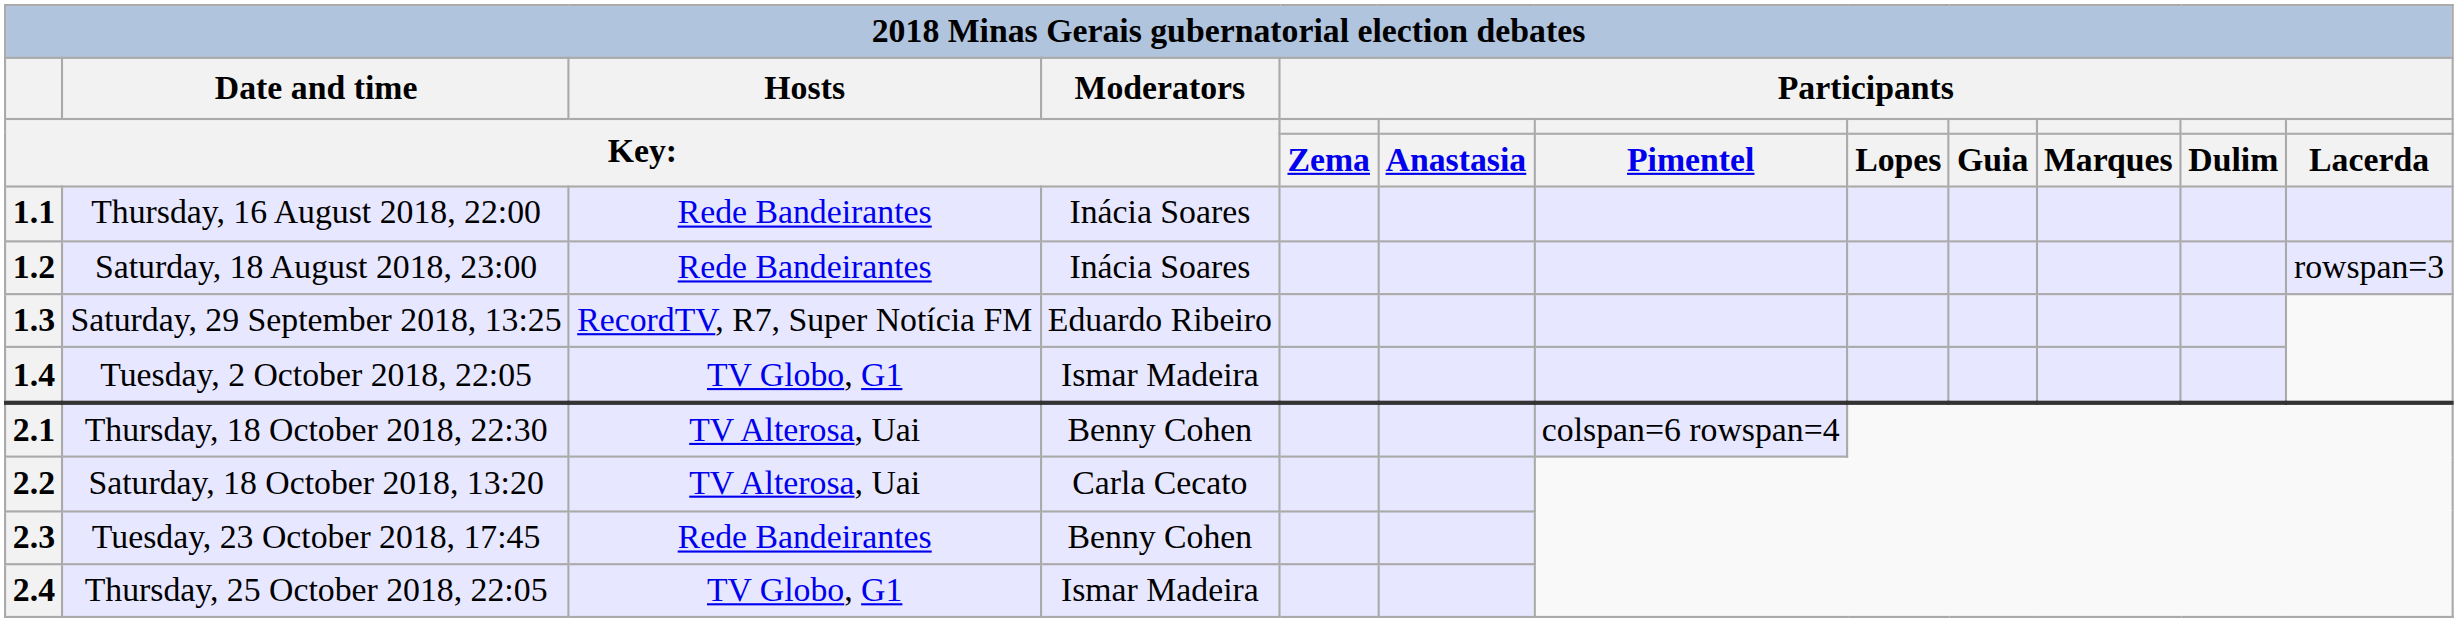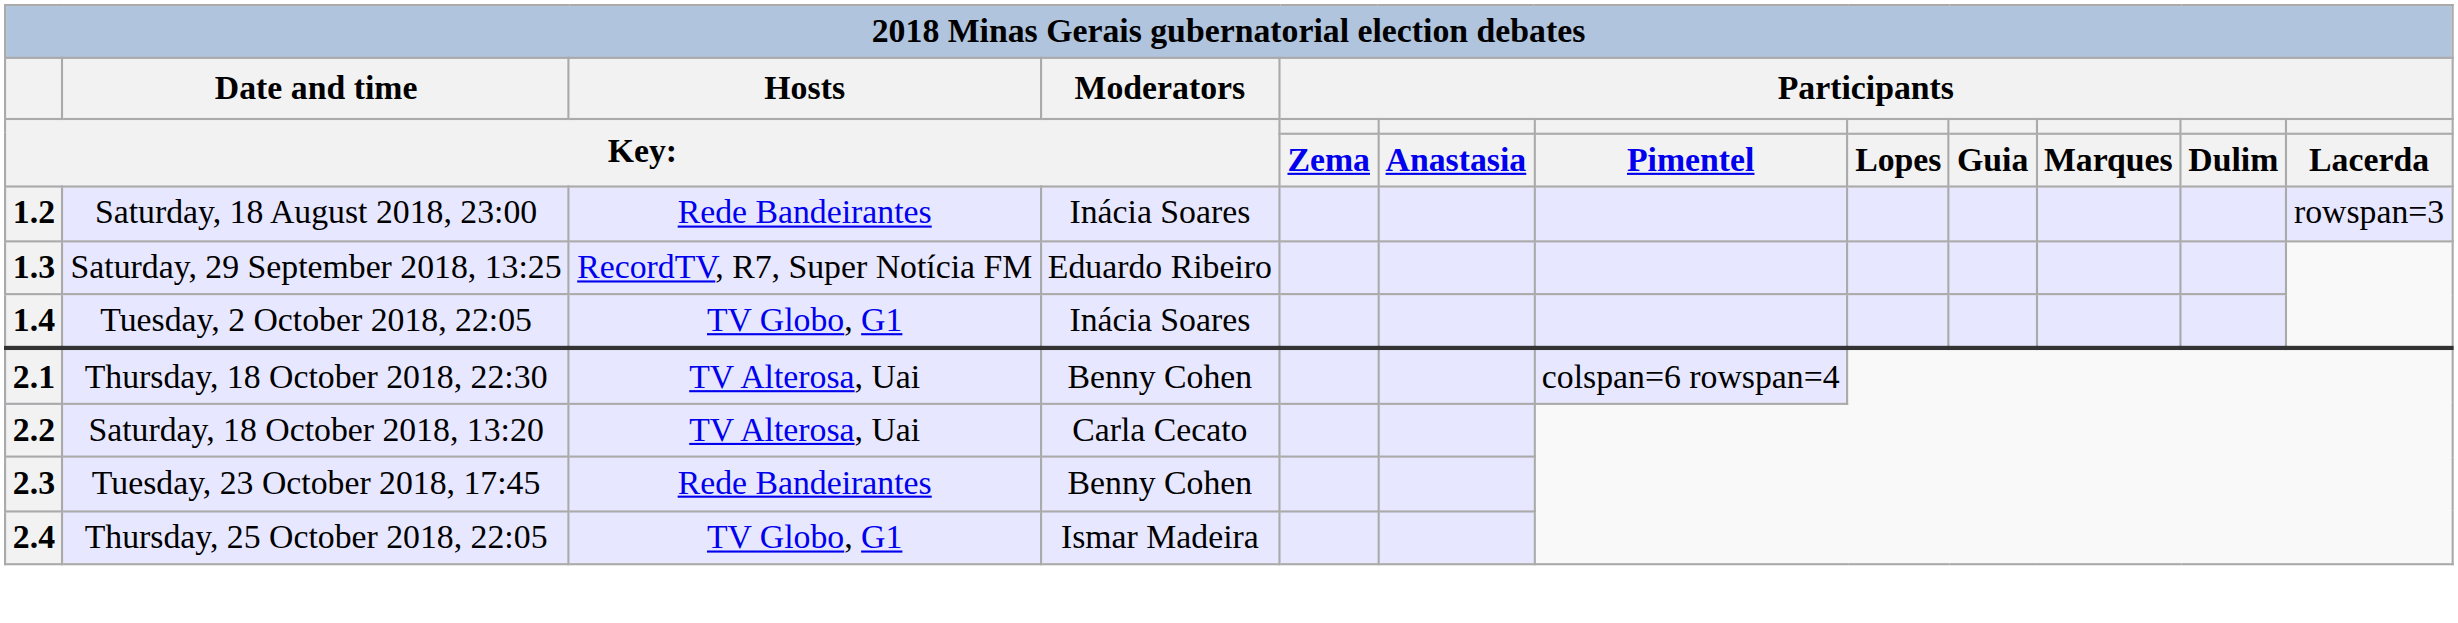- row: 1.1 | Thursday, 16 August 2018, 22:00 | Rede Bandeirantes | Inácia Soares
1.4 | Moderators / Key:: Ismar Madeira -> Inácia Soares
